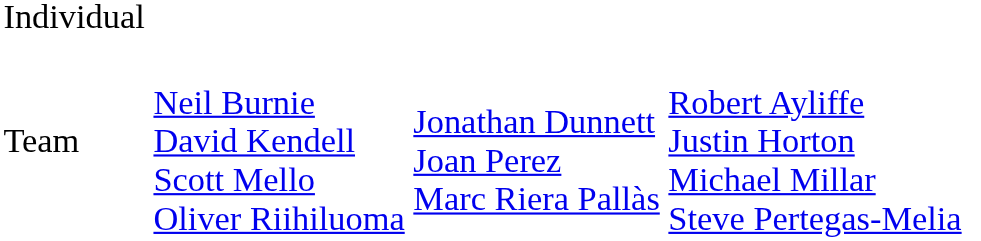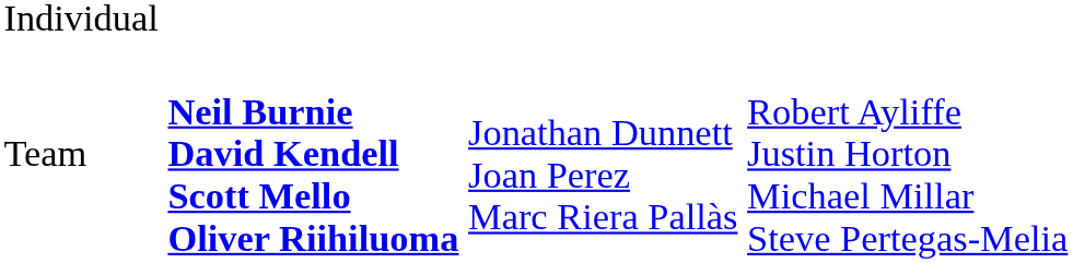Team | column 2: normal -> bold
